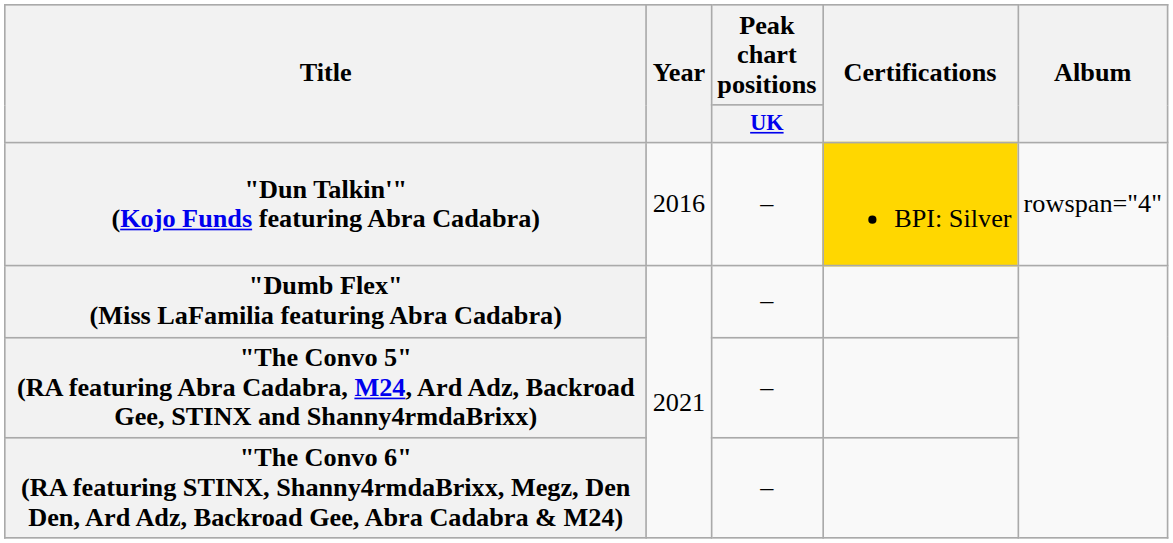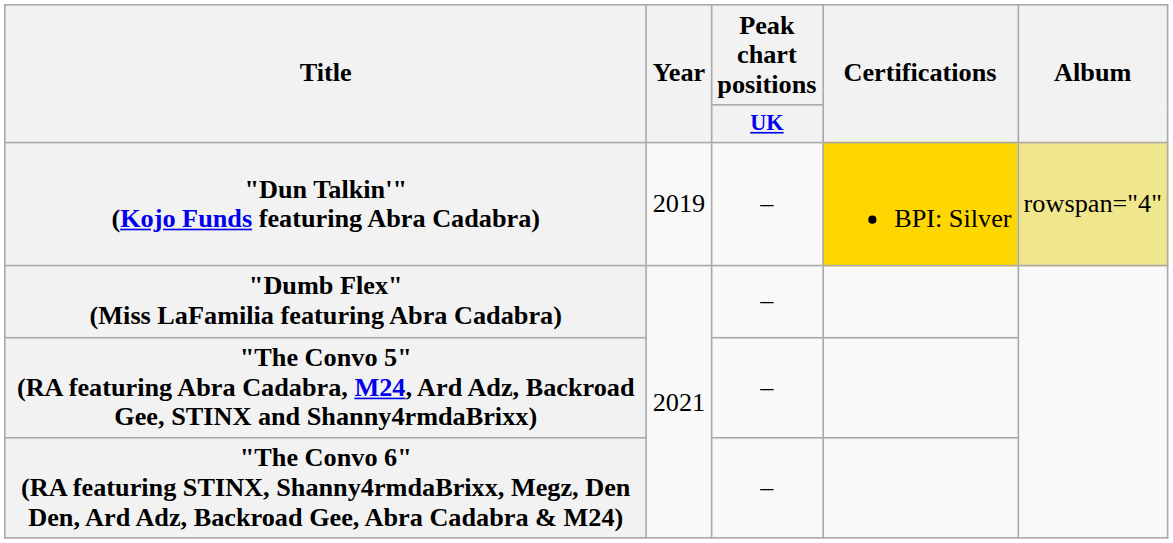"Dun Talkin'" (Kojo Funds featuring Abra Cadabra) | Year: 2016 -> 2019
"Dun Talkin'" (Kojo Funds featuring Abra Cadabra) | Album: no background -> khaki background
